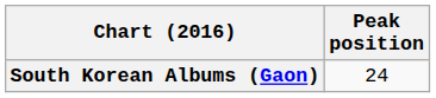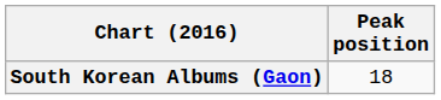South Korean Albums (Gaon) | Peak position: 24 -> 18
